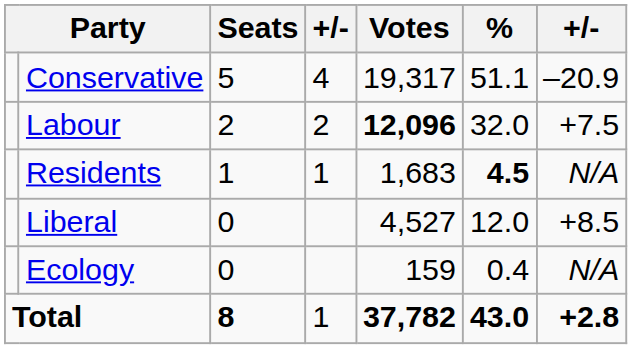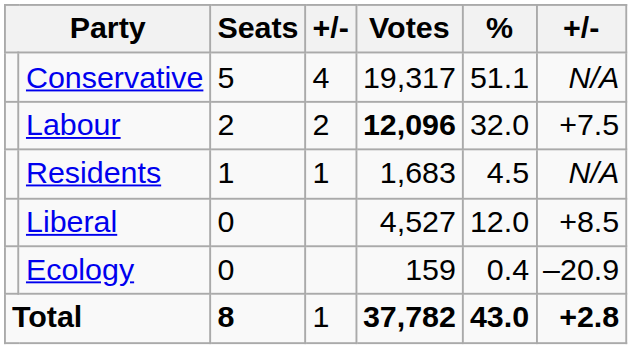Conservative | column 7: –20.9 -> N/A
Residents | %: bold -> normal
Ecology | column 7: N/A -> –20.9
